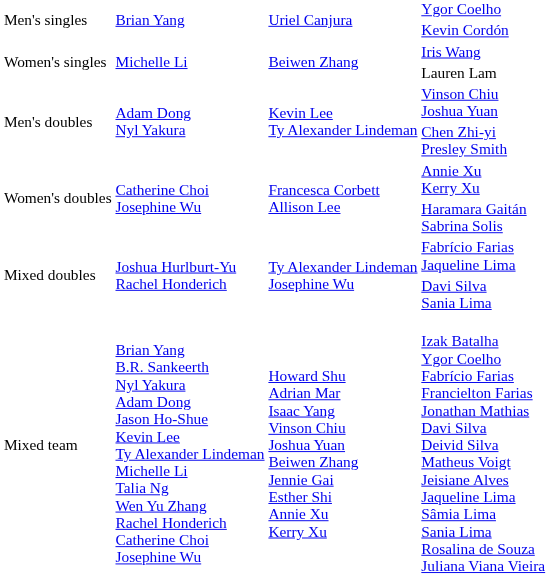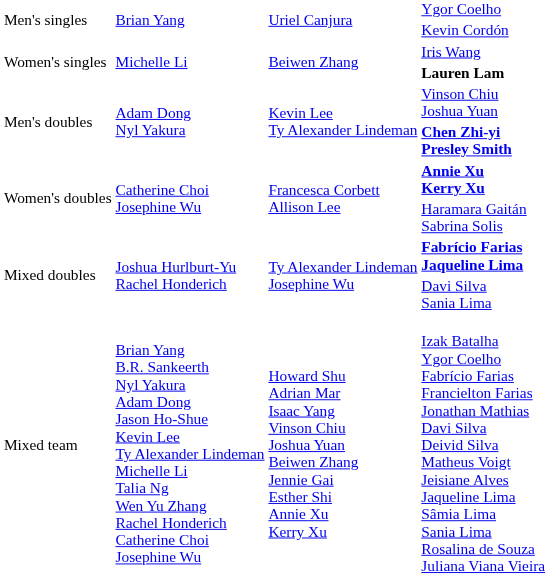Lauren Lam | column 4: normal -> bold
Chen Zhi-yi Presley Smith | column 4: normal -> bold
Annie Xu Kerry Xu | column 4: normal -> bold
Fabrício Farias Jaqueline Lima | column 4: normal -> bold
